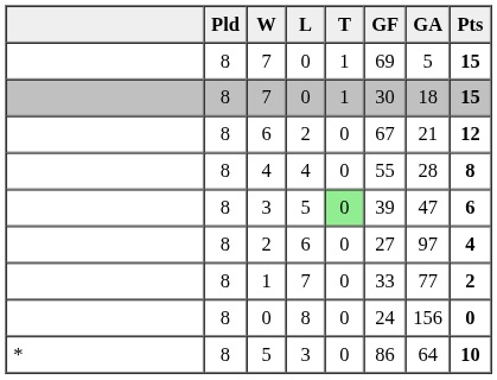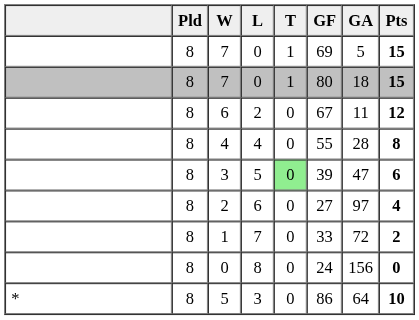row 3 | GF: 30 -> 80
row 4 | GA: 21 -> 11
row 8 | GA: 77 -> 72
